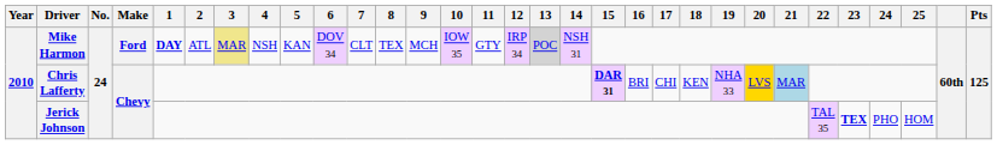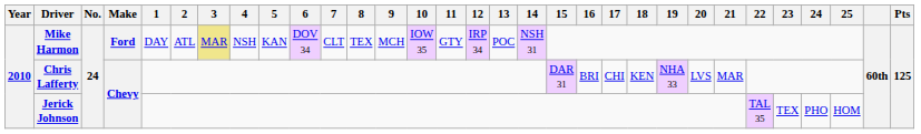Mike Harmon | 1: bold -> normal
Mike Harmon | 13: lightgrey background -> no background
Chris Lafferty | 15: bold -> normal
Chris Lafferty | 20: gold background -> no background
Chris Lafferty | 21: lightblue background -> no background
Jerick Johnson | 23: bold -> normal
